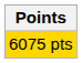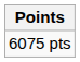row 2 | column 1: gold background -> no background
